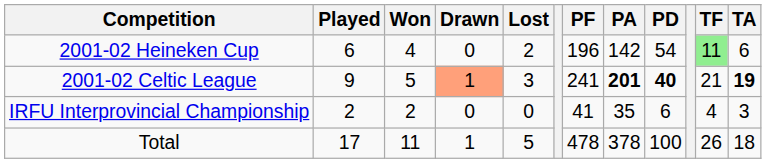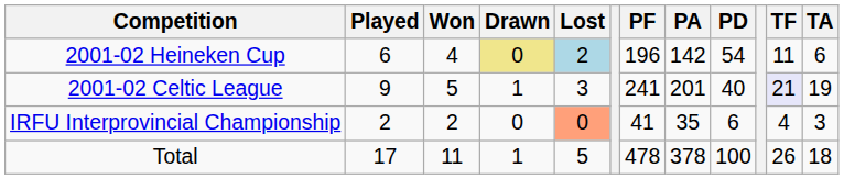2001-02 Heineken Cup | Drawn: no background -> khaki background
2001-02 Heineken Cup | Lost: no background -> lightblue background
2001-02 Heineken Cup | TF: lightgreen background -> no background
2001-02 Celtic League | Drawn: lightsalmon background -> no background
2001-02 Celtic League | PA: bold -> normal
2001-02 Celtic League | PD: bold -> normal
2001-02 Celtic League | TF: no background -> lavender background
2001-02 Celtic League | TA: bold -> normal
IRFU Interprovincial Championship | Lost: no background -> lightsalmon background
